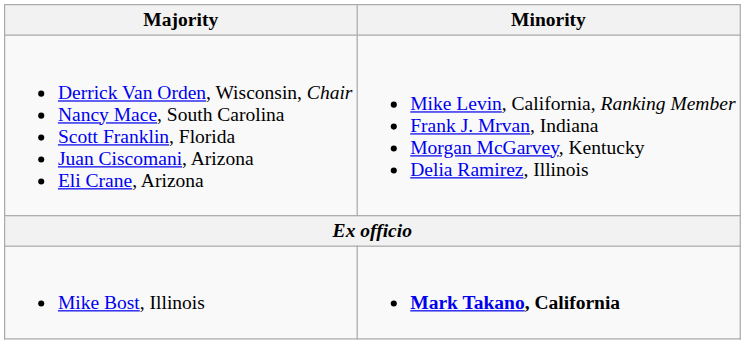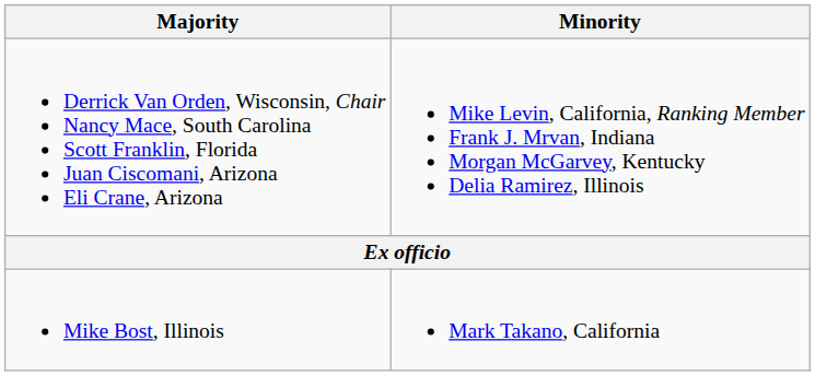Mike Bost, Illinois | Minority: bold -> normal
